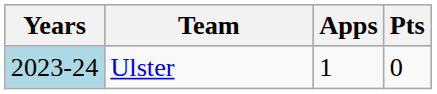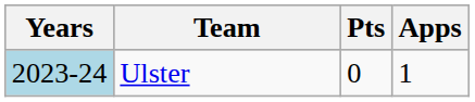columns swapped: Apps <-> Pts
